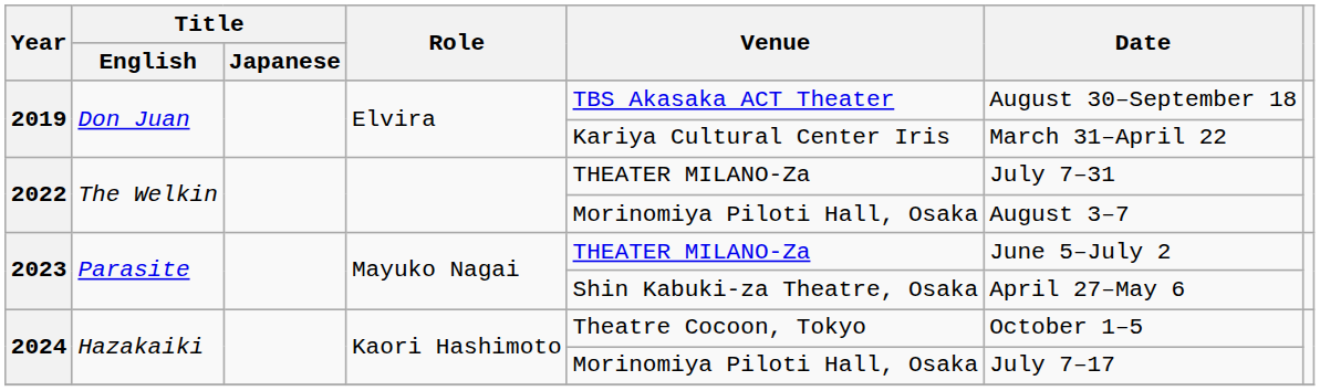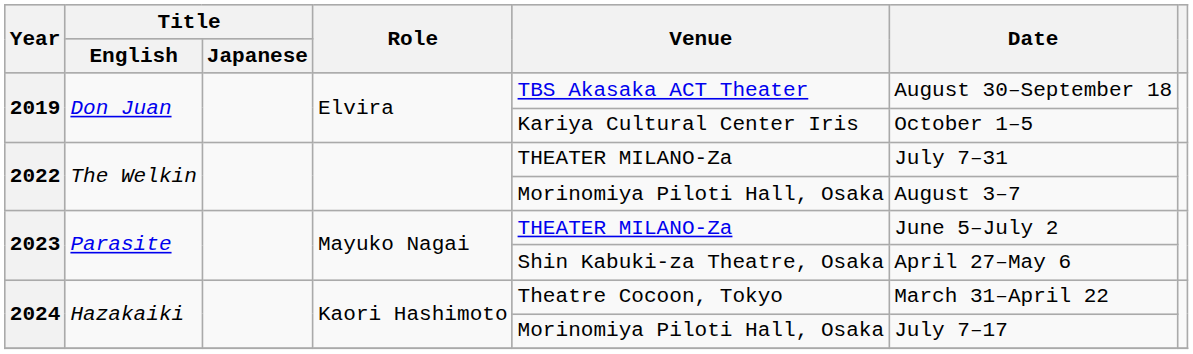row 4 | Date: March 31–April 22 -> October 1–5
row 9 | Date: October 1–5 -> March 31–April 22
